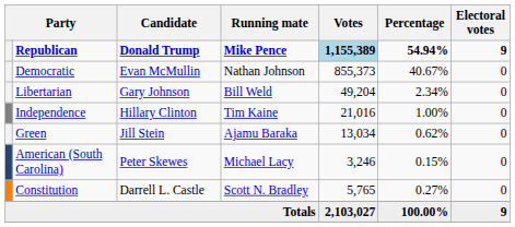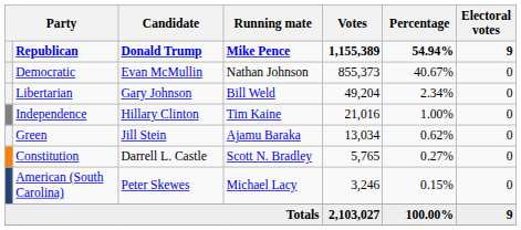Republican | Votes: lightblue background -> no background
rows swapped: Constitution <-> American (South Carolina)
